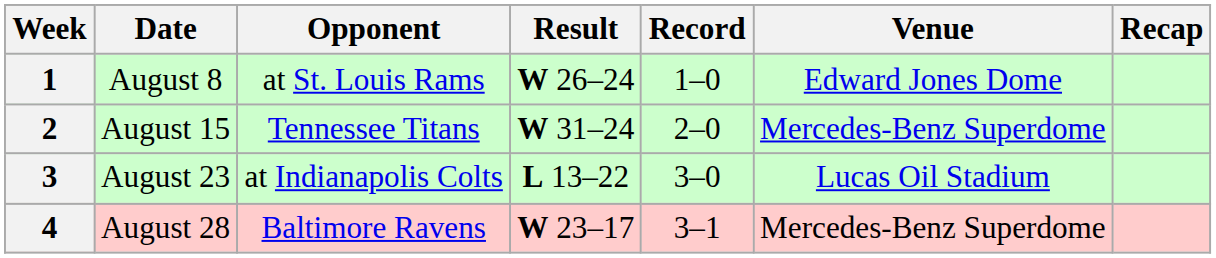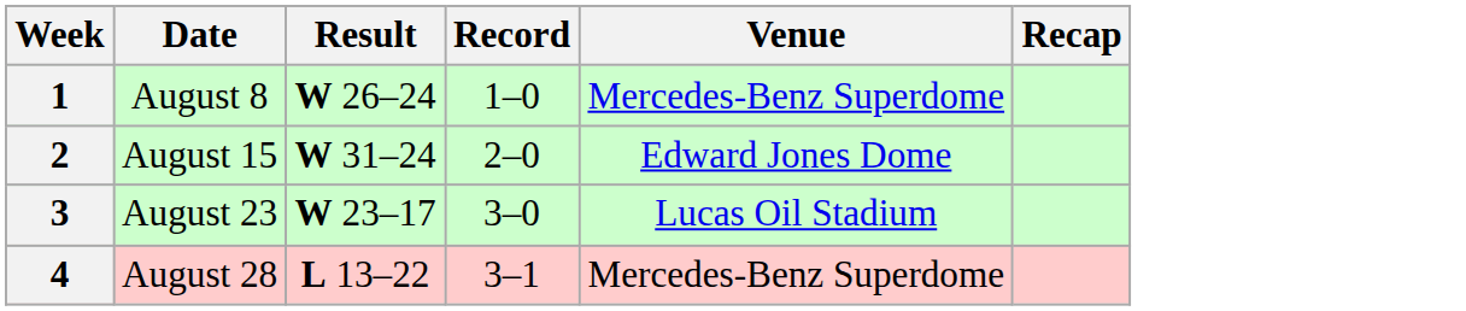- column: Opponent | at St. Louis Rams | Tennessee Titans | at Indianapolis Colts | Baltimore Ravens
1 | Venue: Edward Jones Dome -> Mercedes-Benz Superdome
2 | Venue: Mercedes-Benz Superdome -> Edward Jones Dome
3 | Result: L 13–22 -> W 23–17
4 | Result: W 23–17 -> L 13–22
